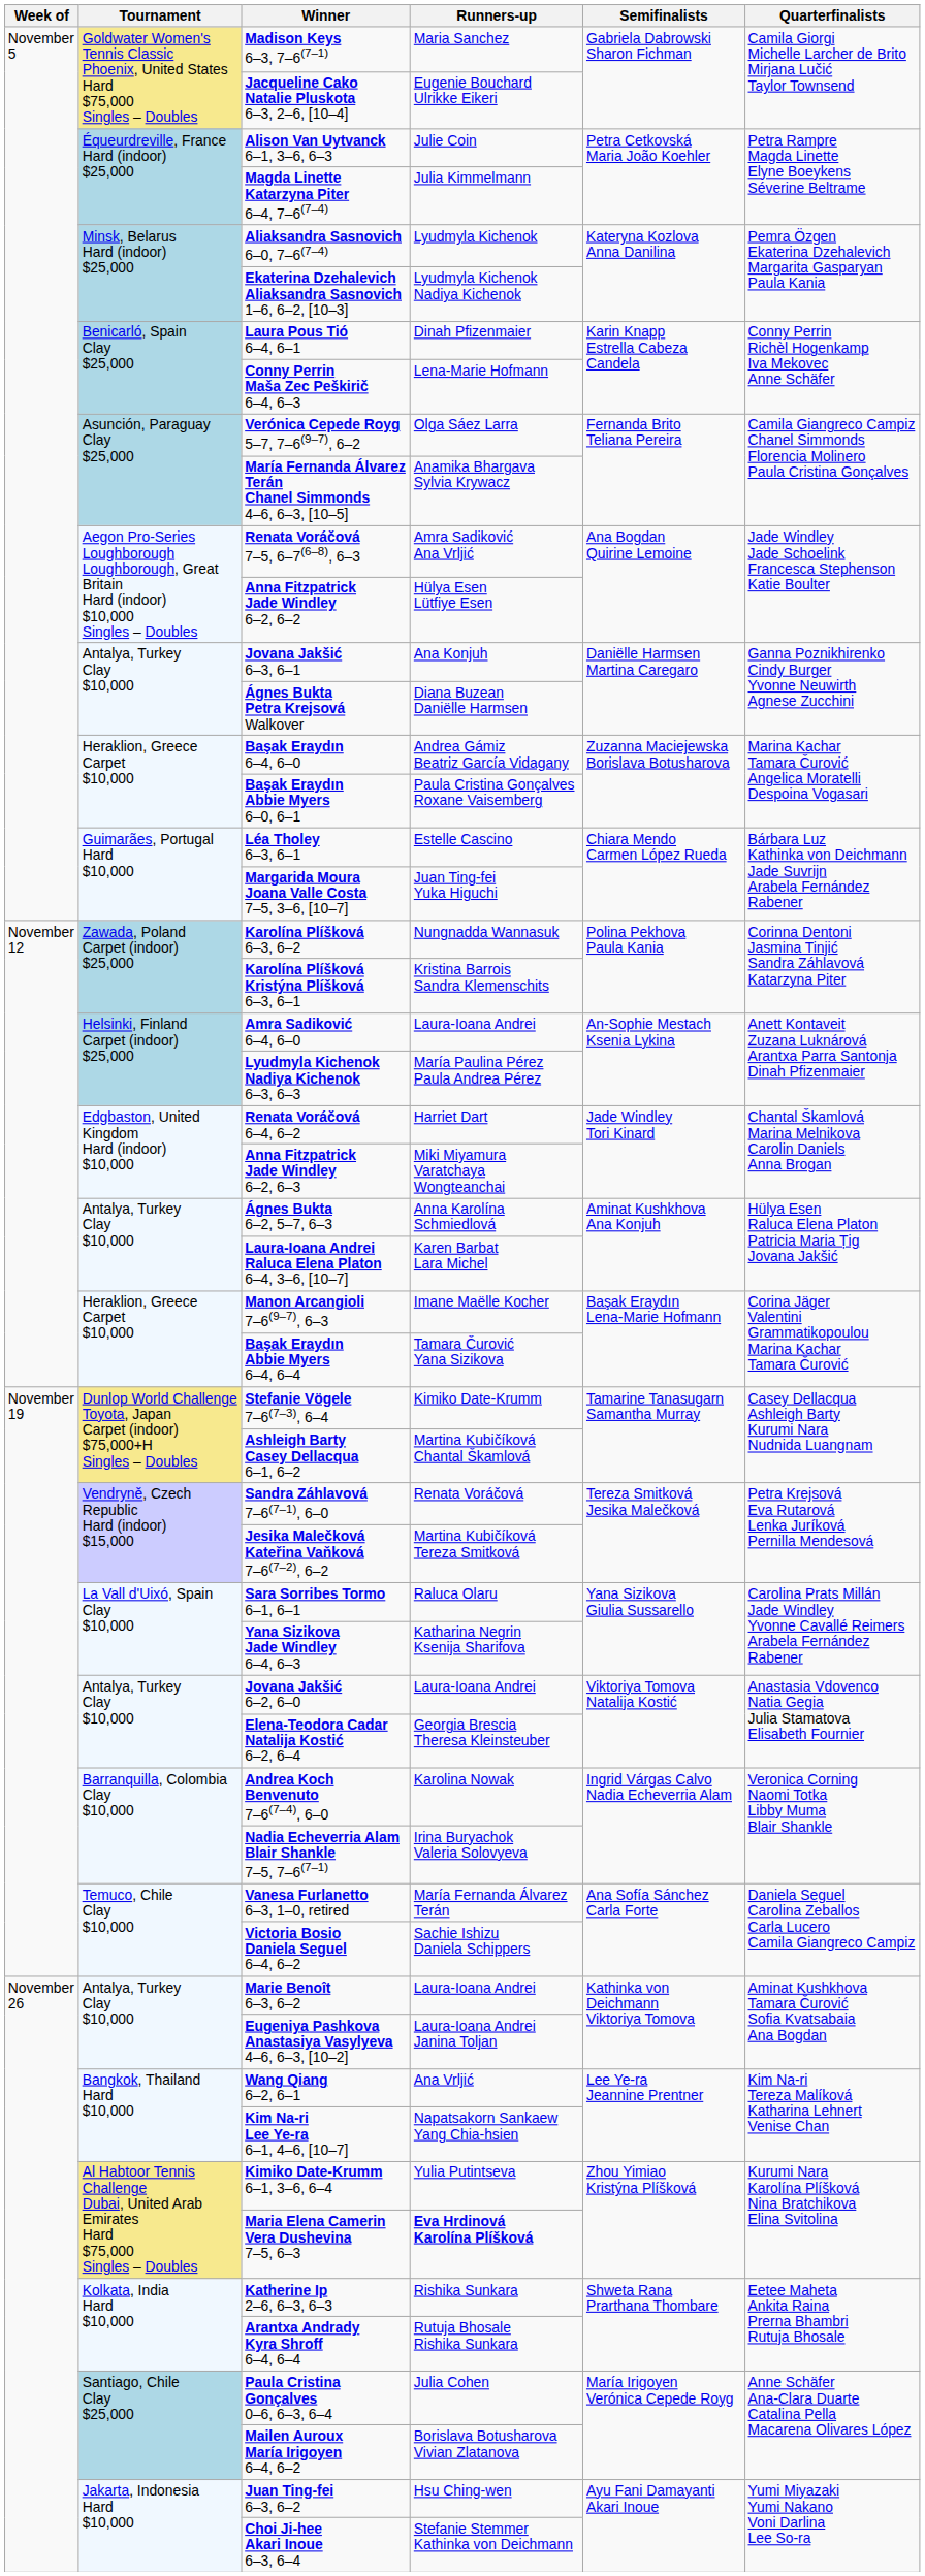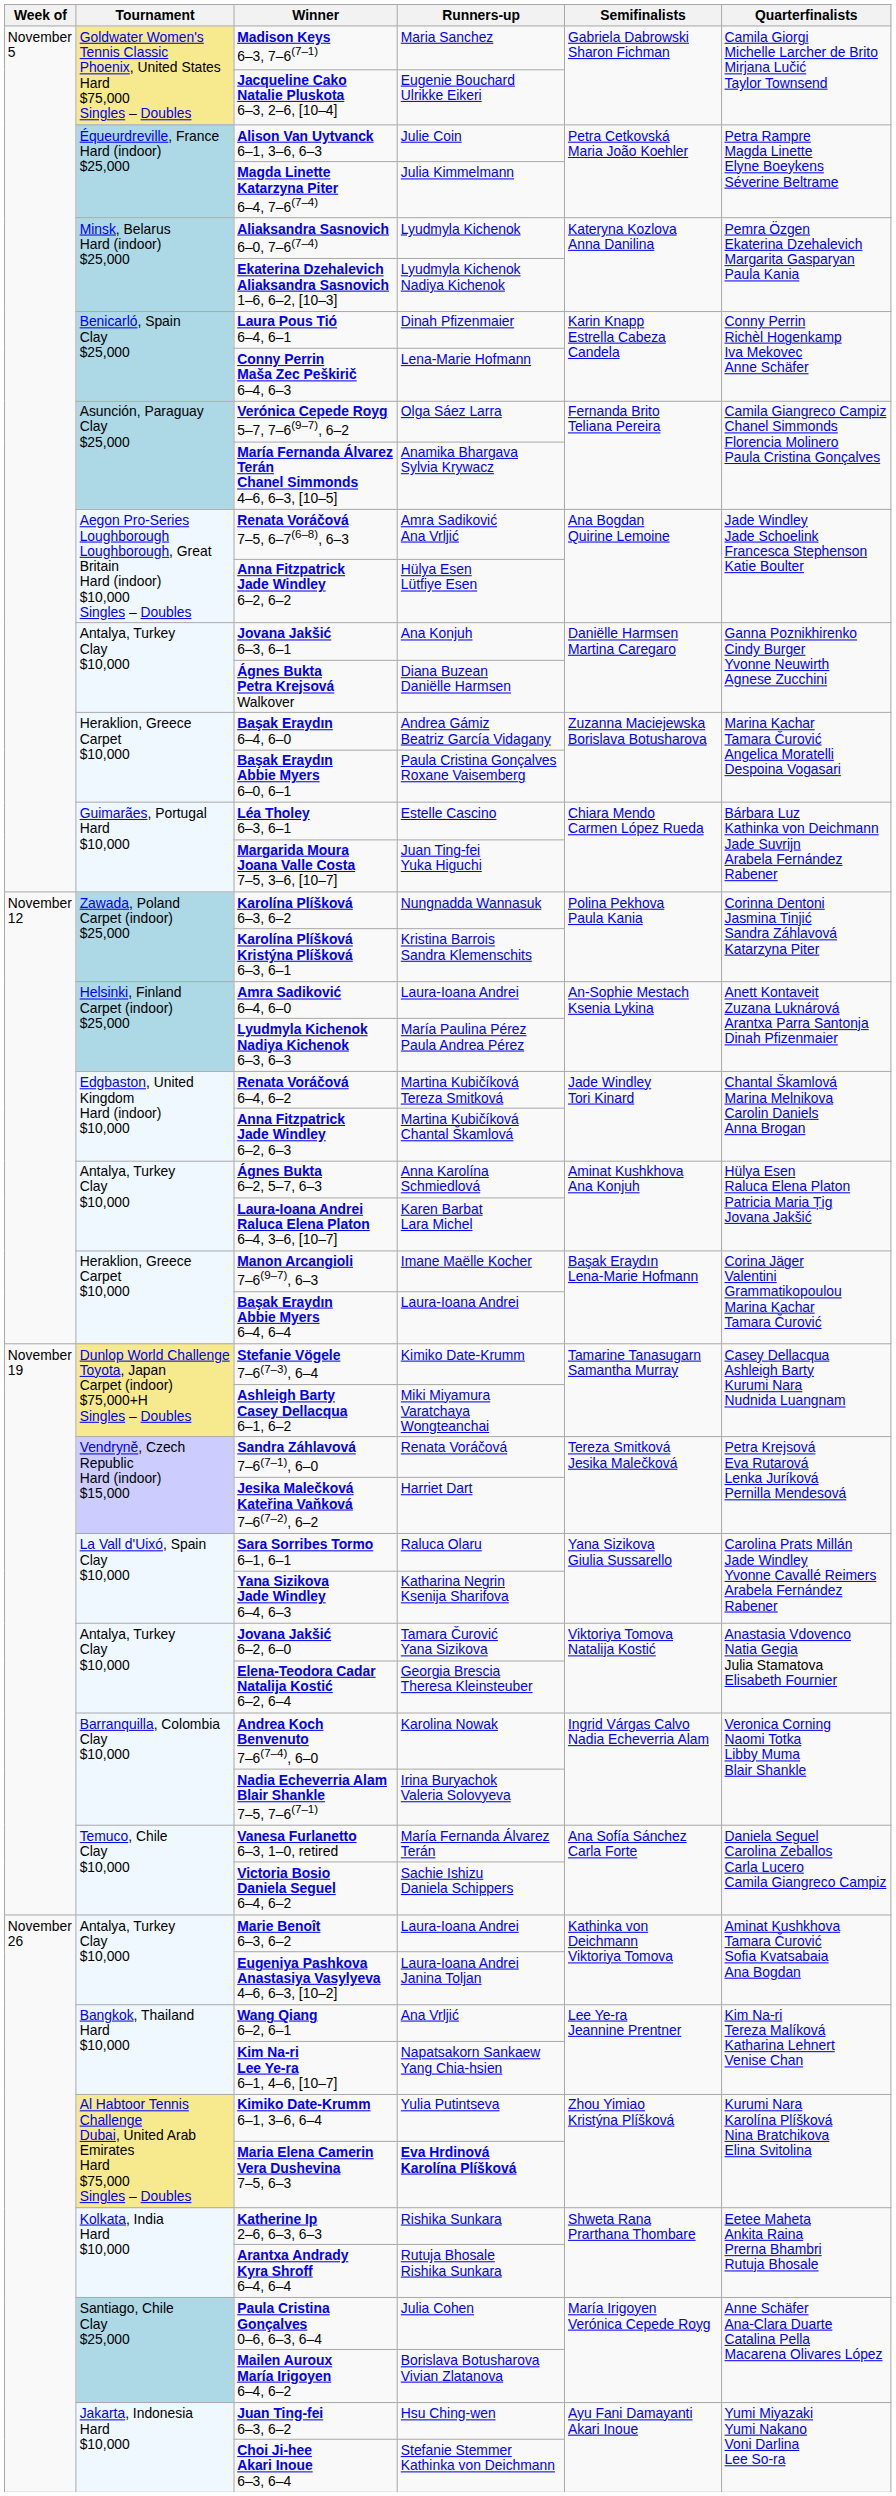Renata Voráčová 6–4, 6–2 | Runners-up: Harriet Dart -> Martina Kubičíková Tereza Smitková
Anna Fitzpatrick Jade Windley 6–2, 6–3 | Runners-up: Miki Miyamura Varatchaya Wongteanchai -> Martina Kubičíková Chantal Škamlová
Başak Eraydın Abbie Myers 6–4, 6–4 | Runners-up: Tamara Čurović Yana Sizikova -> Laura-Ioana Andrei
Ashleigh Barty Casey Dellacqua 6–1, 6–2 | Runners-up: Martina Kubičíková Chantal Škamlová -> Miki Miyamura Varatchaya Wongteanchai
Jesika Malečková Kateřina Vaňková 7–6(7–2), 6–2 | Runners-up: Martina Kubičíková Tereza Smitková -> Harriet Dart
Jovana Jakšić 6–2, 6–0 | Runners-up: Laura-Ioana Andrei -> Tamara Čurović Yana Sizikova
